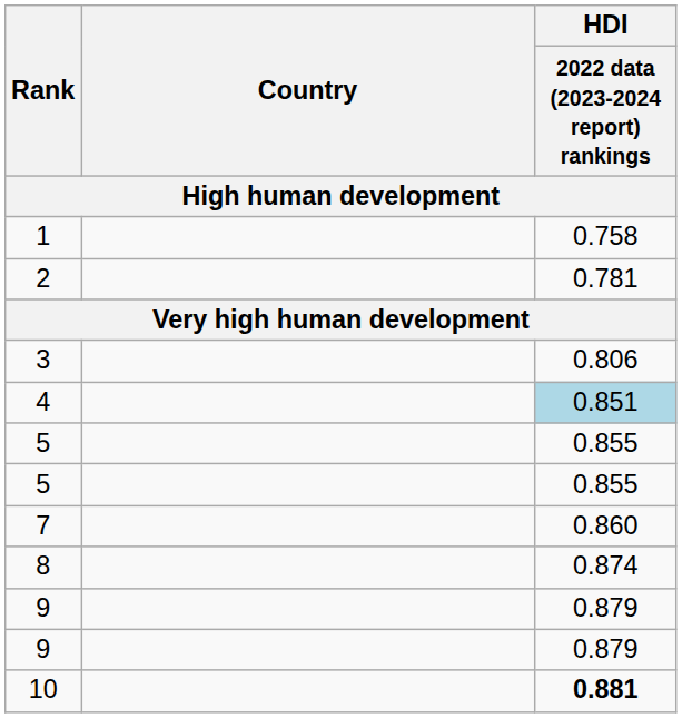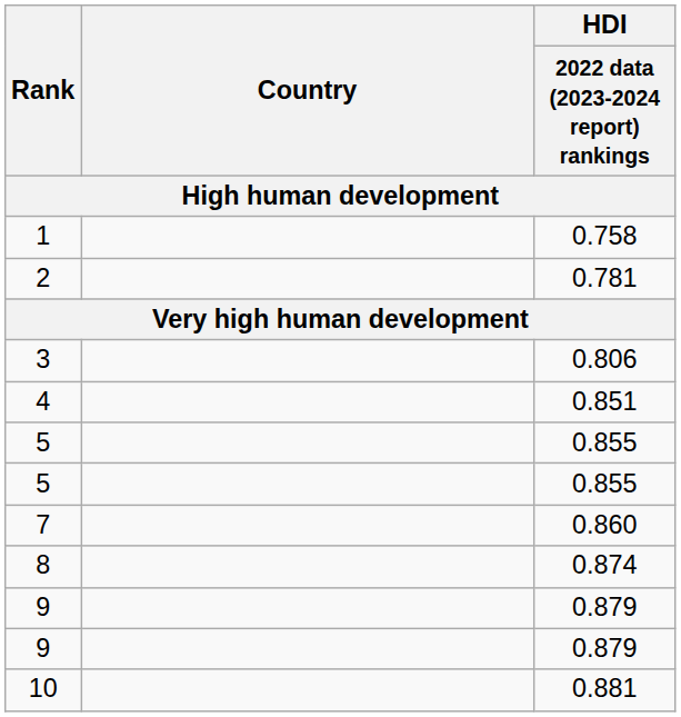4 | column 3: lightblue background -> no background
10 | column 3: bold -> normal
